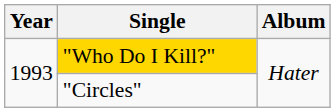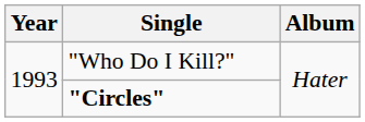"Who Do I Kill?" | Single: gold background -> no background
"Circles" | Single: normal -> bold
